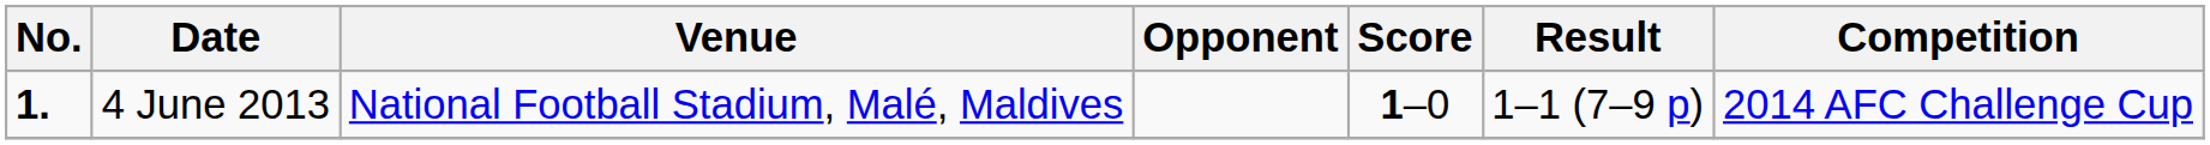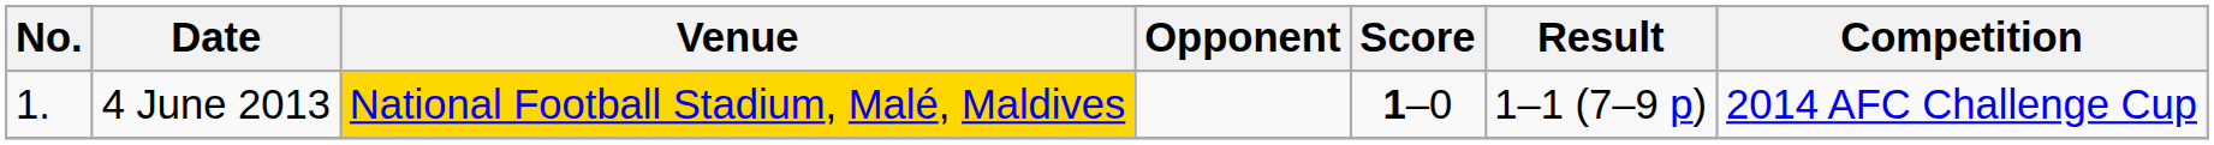4 June 2013 | No.: bold -> normal
4 June 2013 | Venue: no background -> gold background
